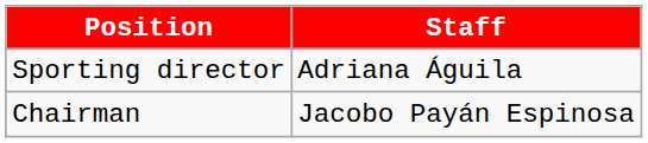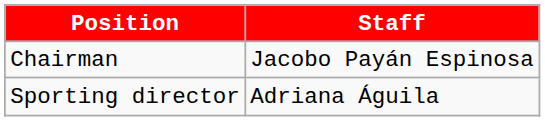rows swapped: Chairman <-> Sporting director
